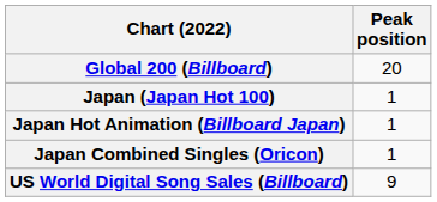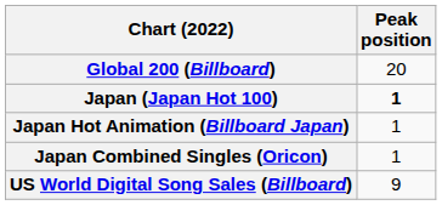Japan (Japan Hot 100) | Peak position: normal -> bold
